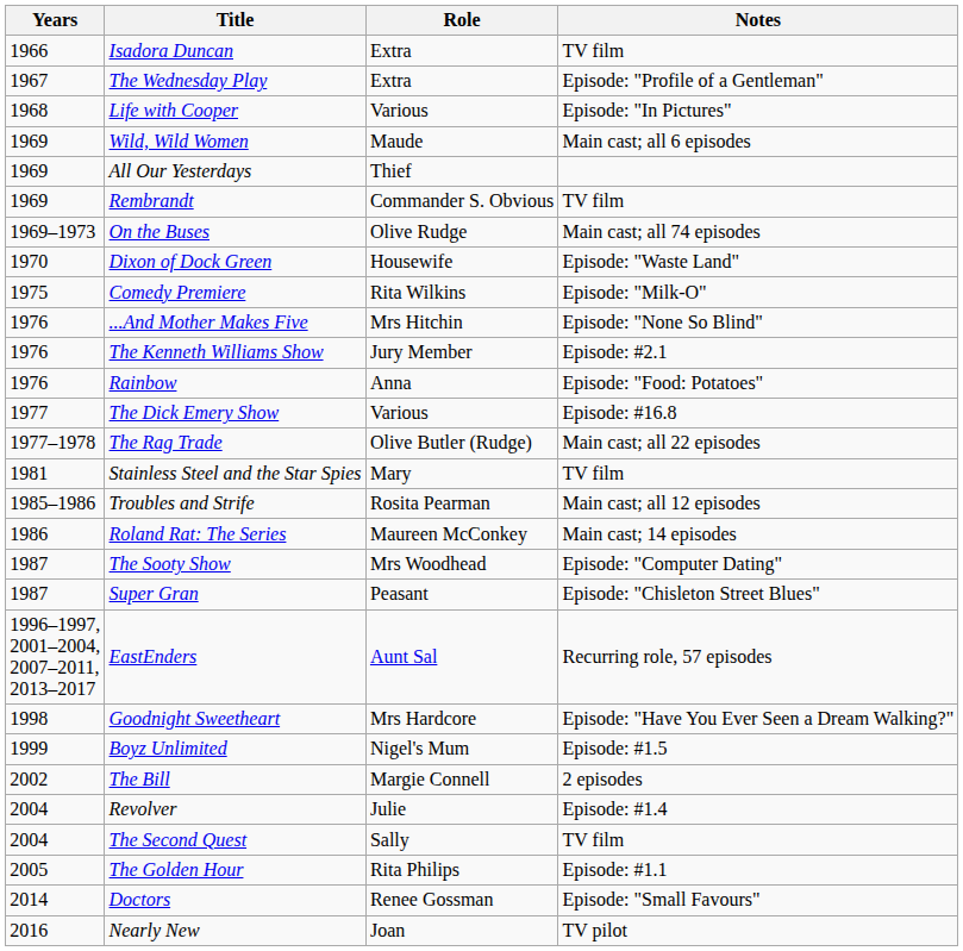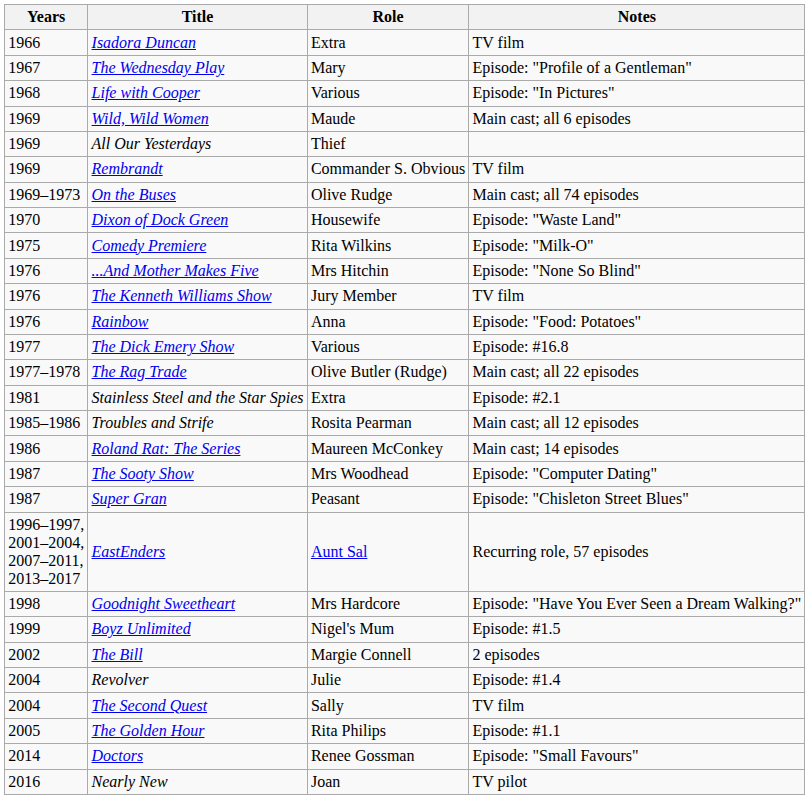The Wednesday Play | Role: Extra -> Mary
The Kenneth Williams Show | Notes: Episode: #2.1 -> TV film
Stainless Steel and the Star Spies | Role: Mary -> Extra
Stainless Steel and the Star Spies | Notes: TV film -> Episode: #2.1
